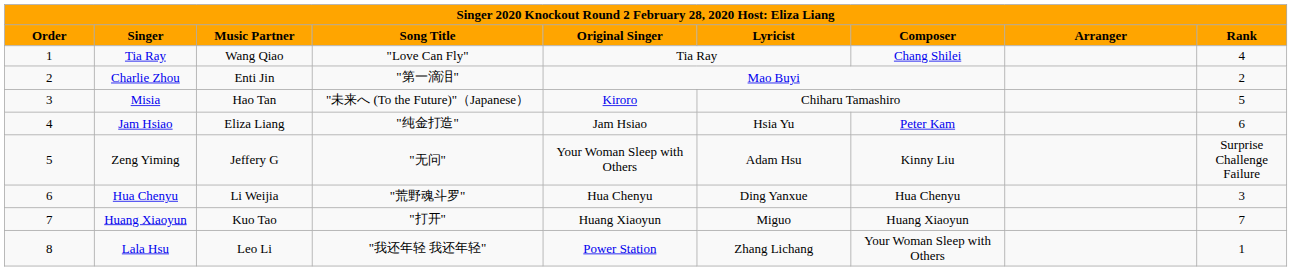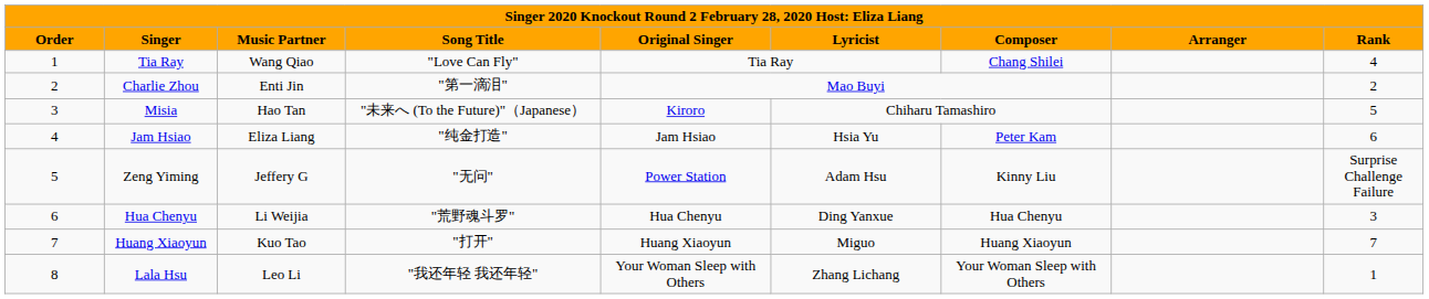Zeng Yiming | column 5: Your Woman Sleep with Others -> Power Station
Lala Hsu | column 5: Power Station -> Your Woman Sleep with Others
